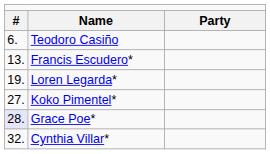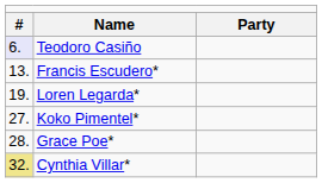Teodoro Casiño | column 1: no background -> lavender background
Grace Poe* | column 1: lavender background -> no background
Cynthia Villar* | column 1: no background -> khaki background
